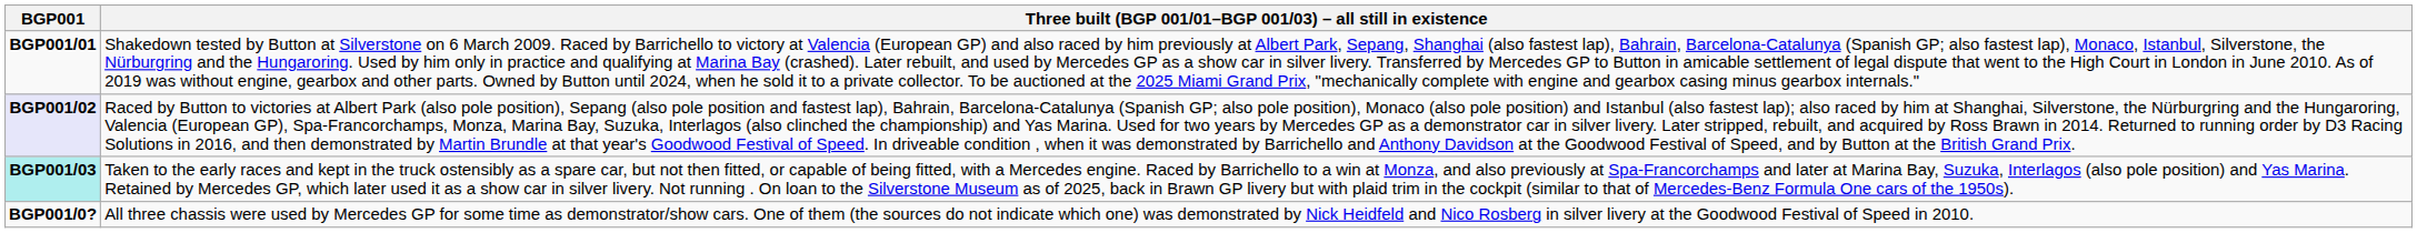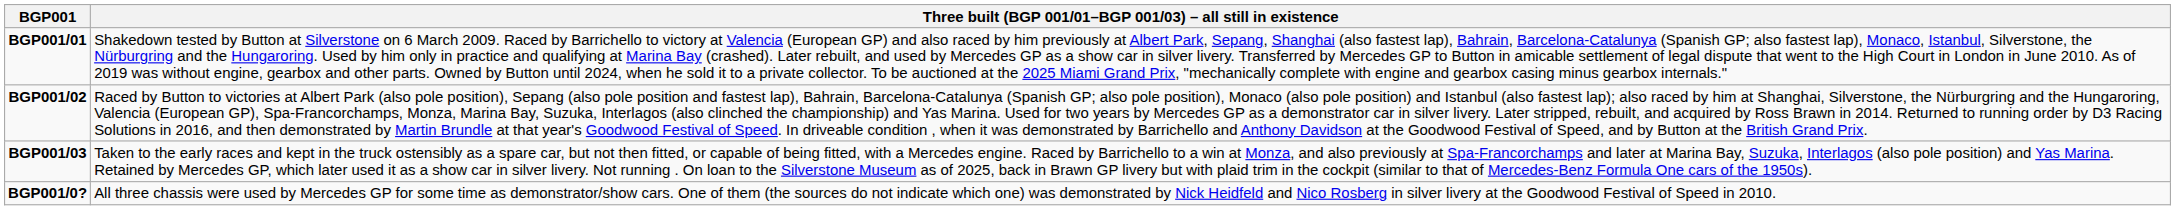BGP001/02 | BGP001: lavender background -> no background
BGP001/03 | BGP001: paleturquoise background -> no background
